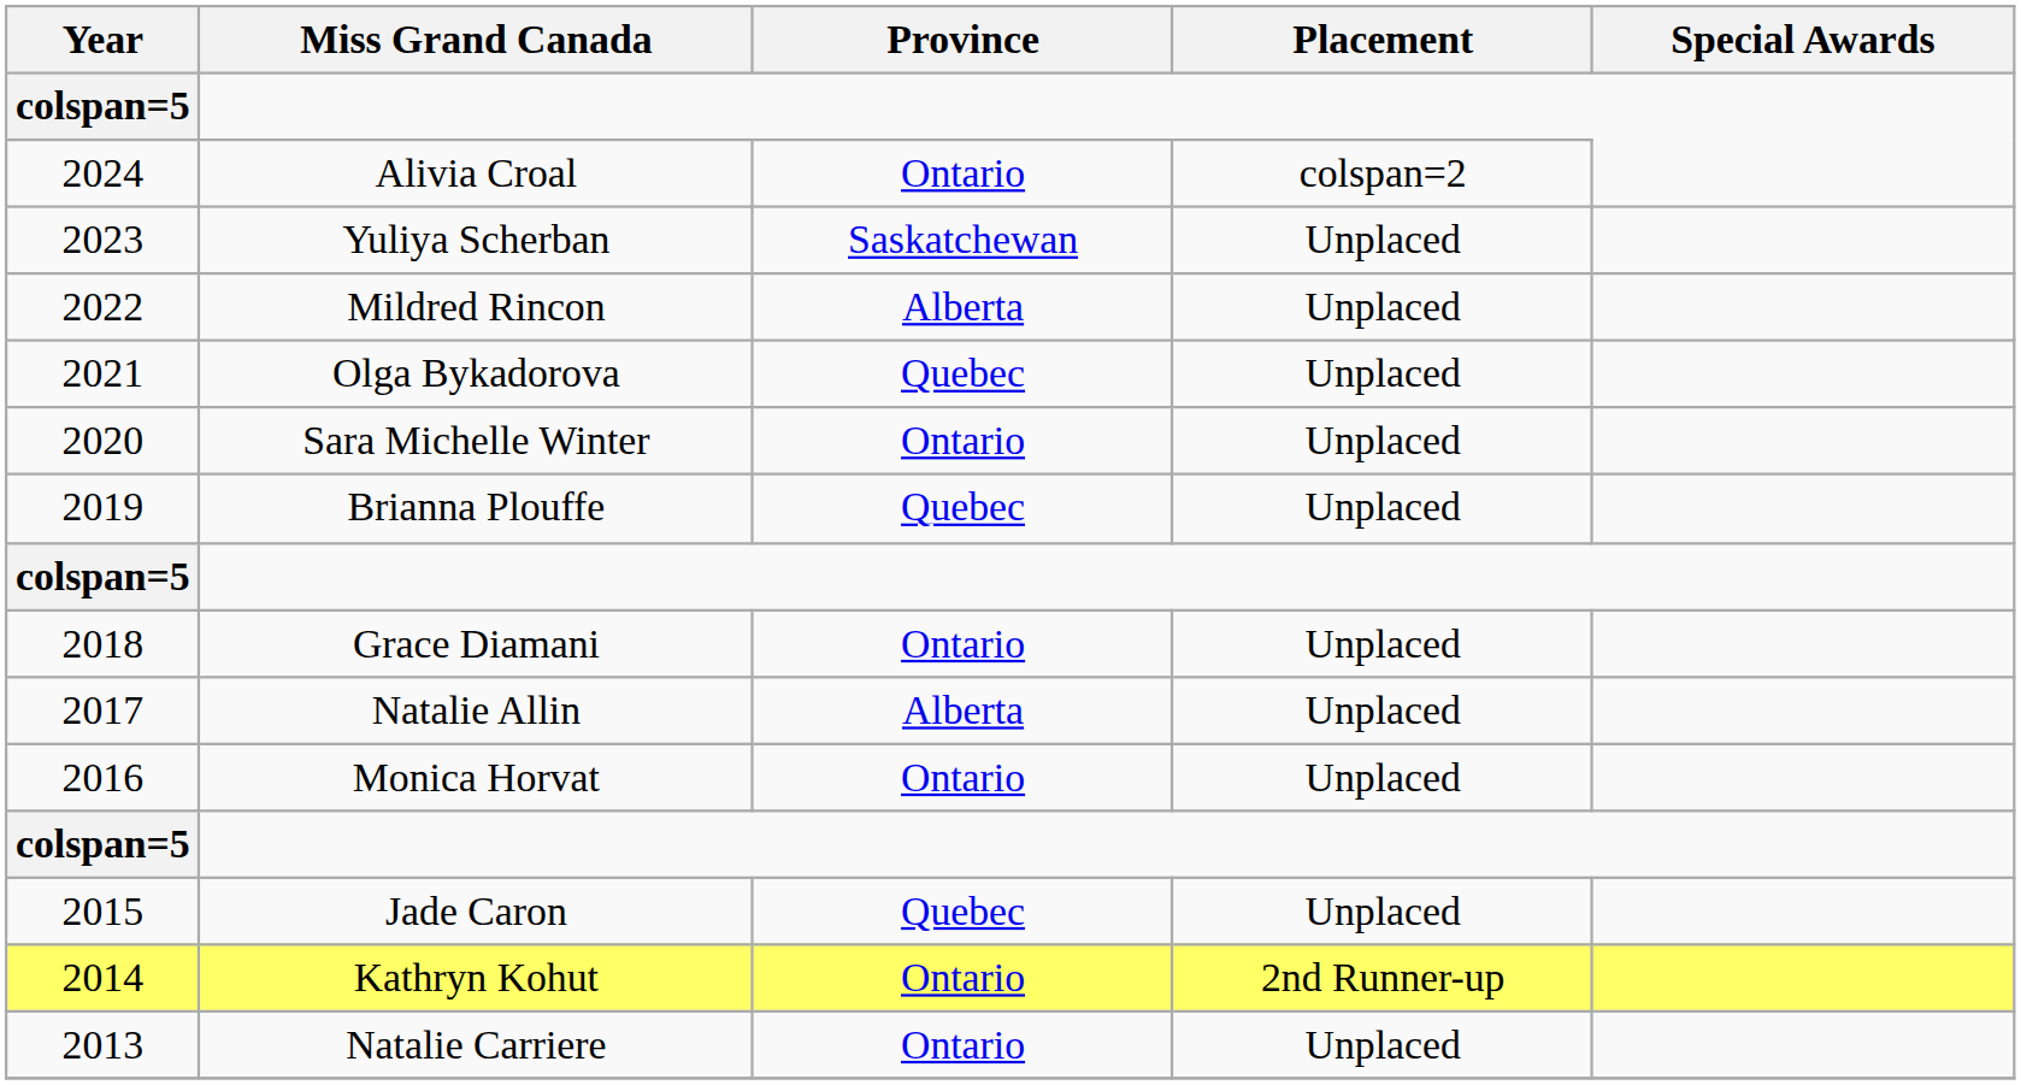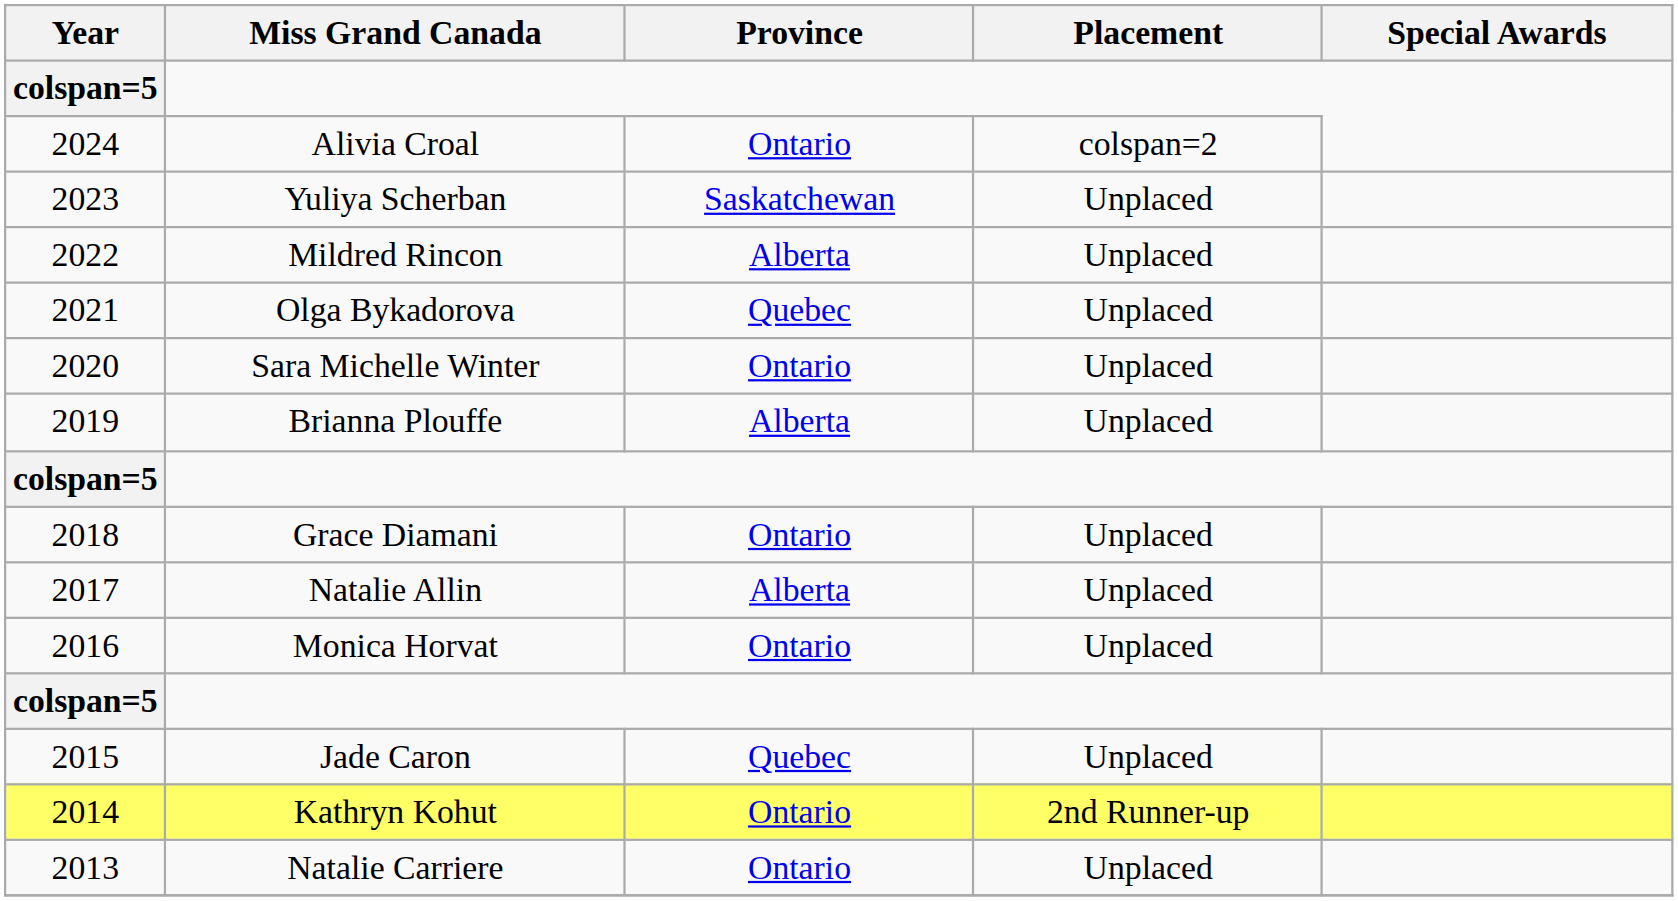Brianna Plouffe | Province: Quebec -> Alberta
